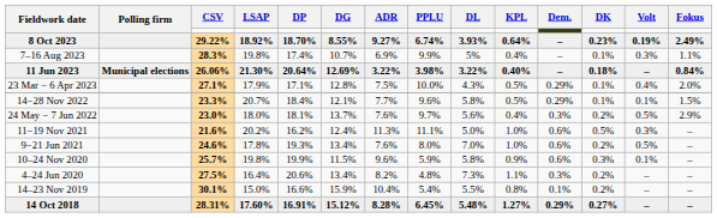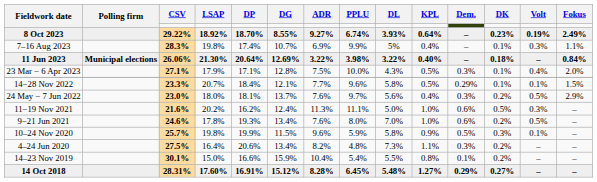23 Mar − 6 Apr 2023 | Dem.: 0.29% -> 0.3%
10–24 Nov 2020 | Dem.: 0.6% -> 0.5%
